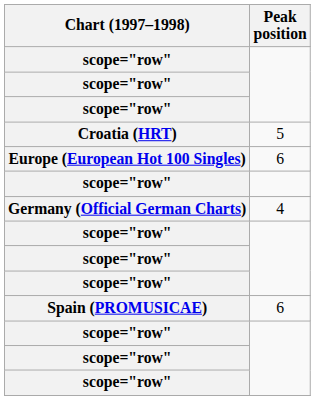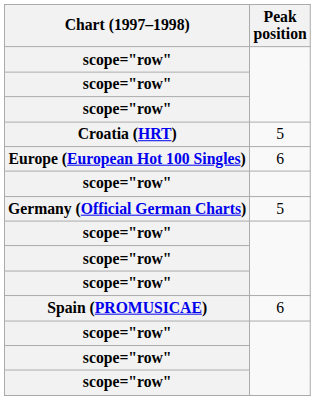Germany (Official German Charts) | Peak position: 4 -> 5
